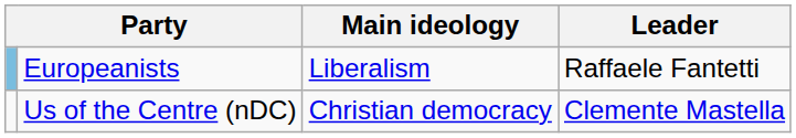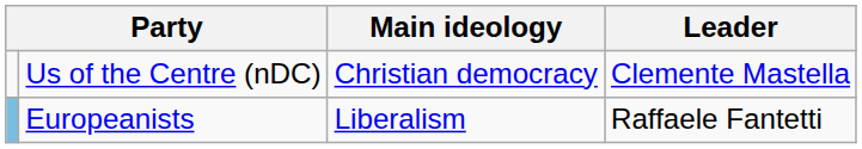rows swapped: Europeanists <-> Us of the Centre (nDC)
